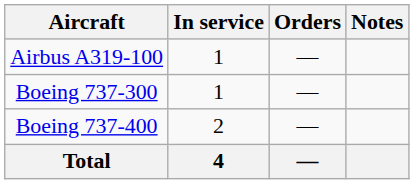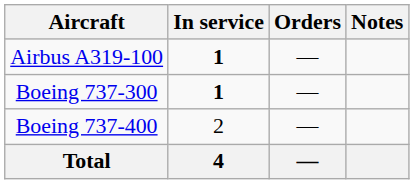Airbus A319-100 | In service: normal -> bold
Boeing 737-300 | In service: normal -> bold
